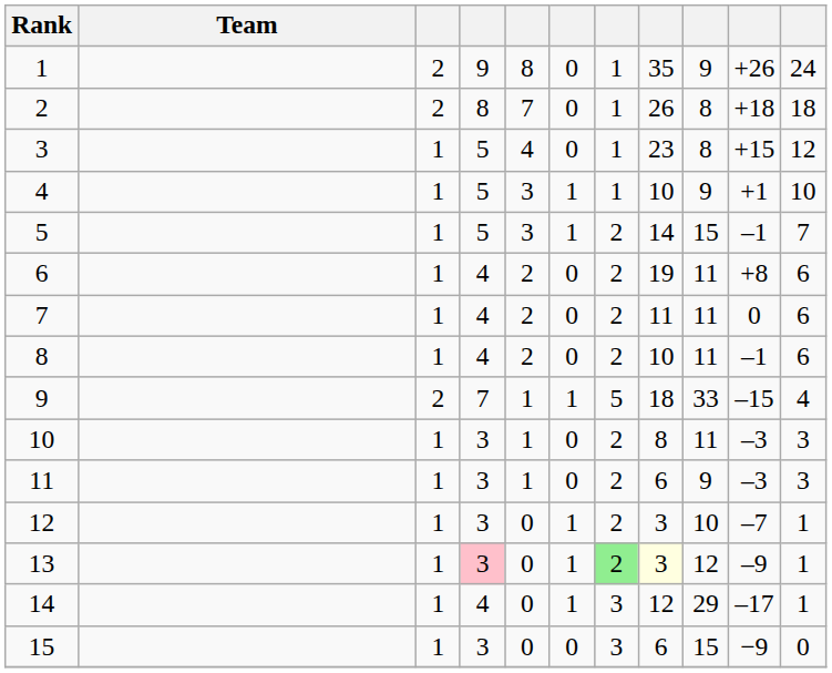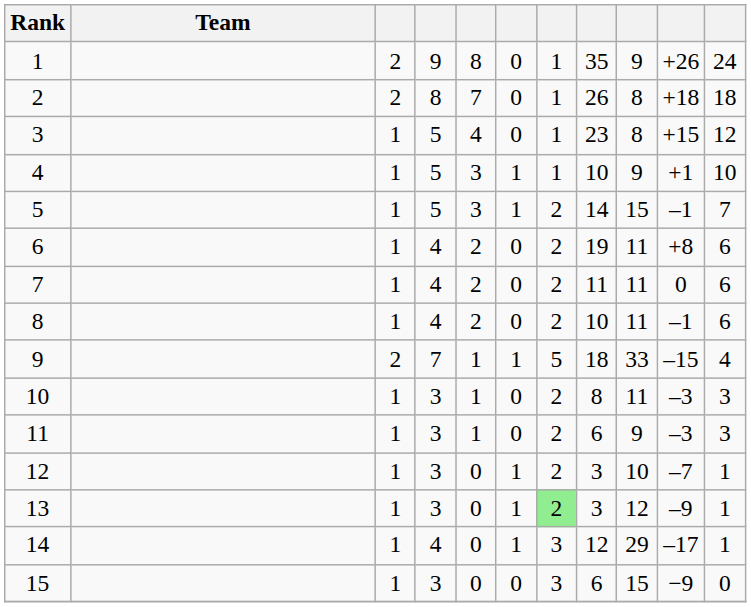13 | column 4: pink background -> no background
13 | column 8: lightyellow background -> no background
